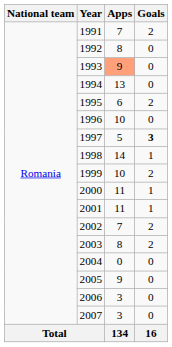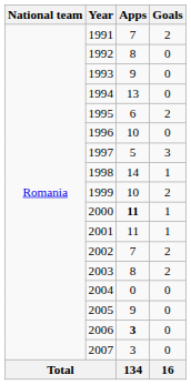1993 | Apps: lightsalmon background -> no background
1997 | Goals: bold -> normal
2000 | Apps: normal -> bold
2006 | Apps: normal -> bold
